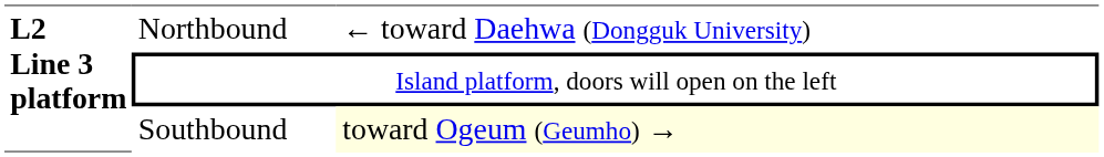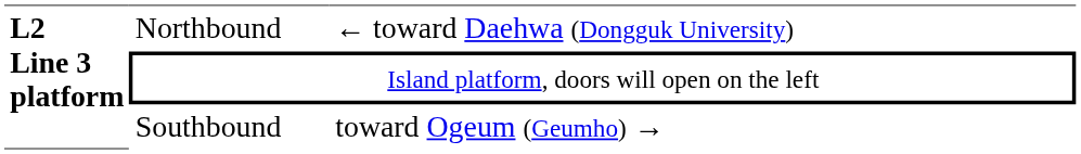Southbound | column 3: lightyellow background -> no background
